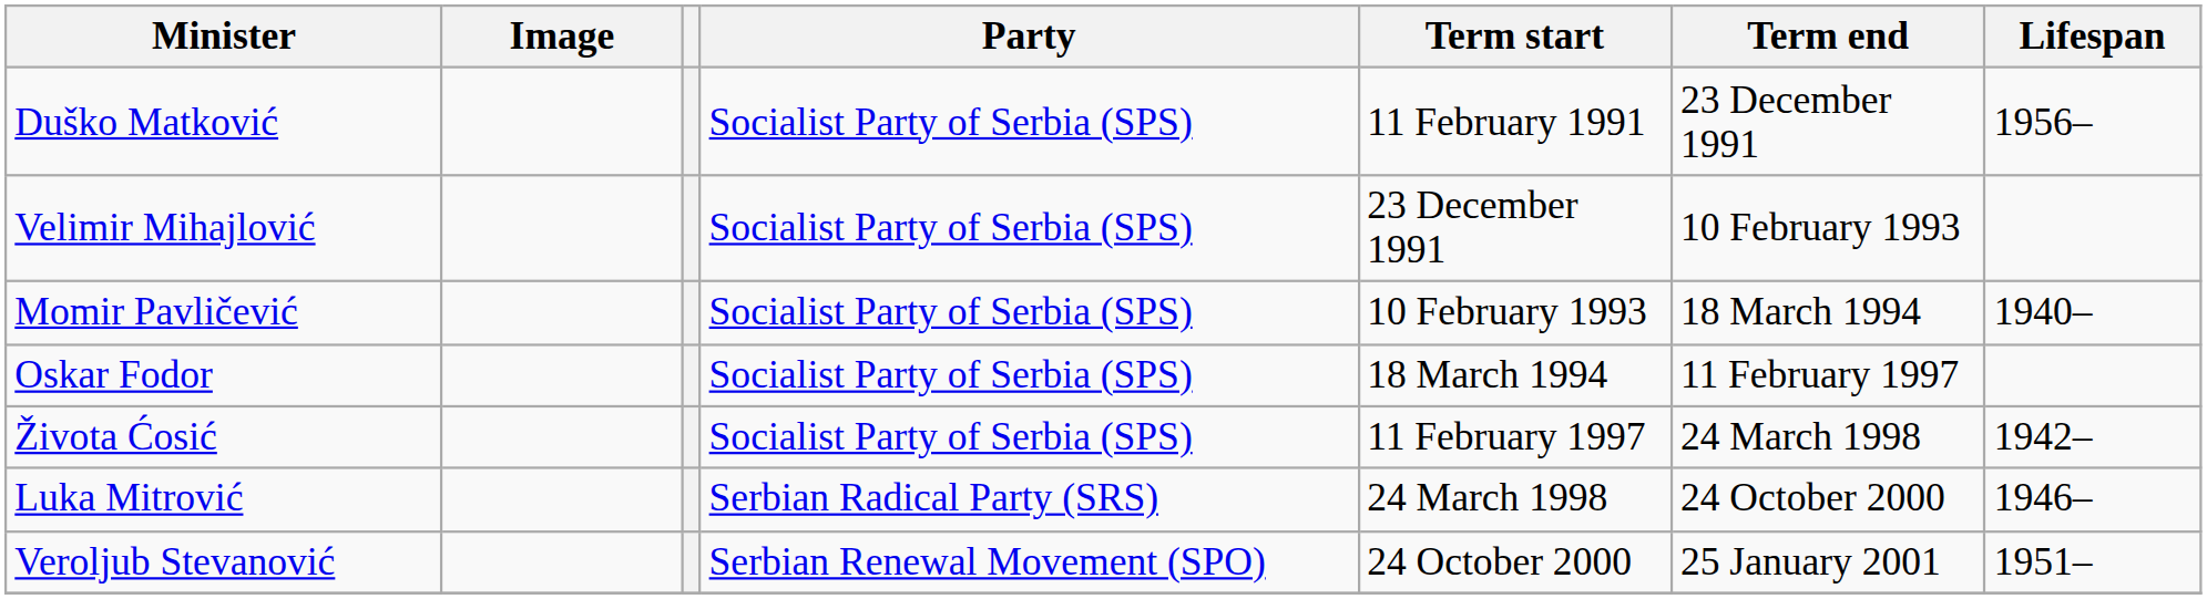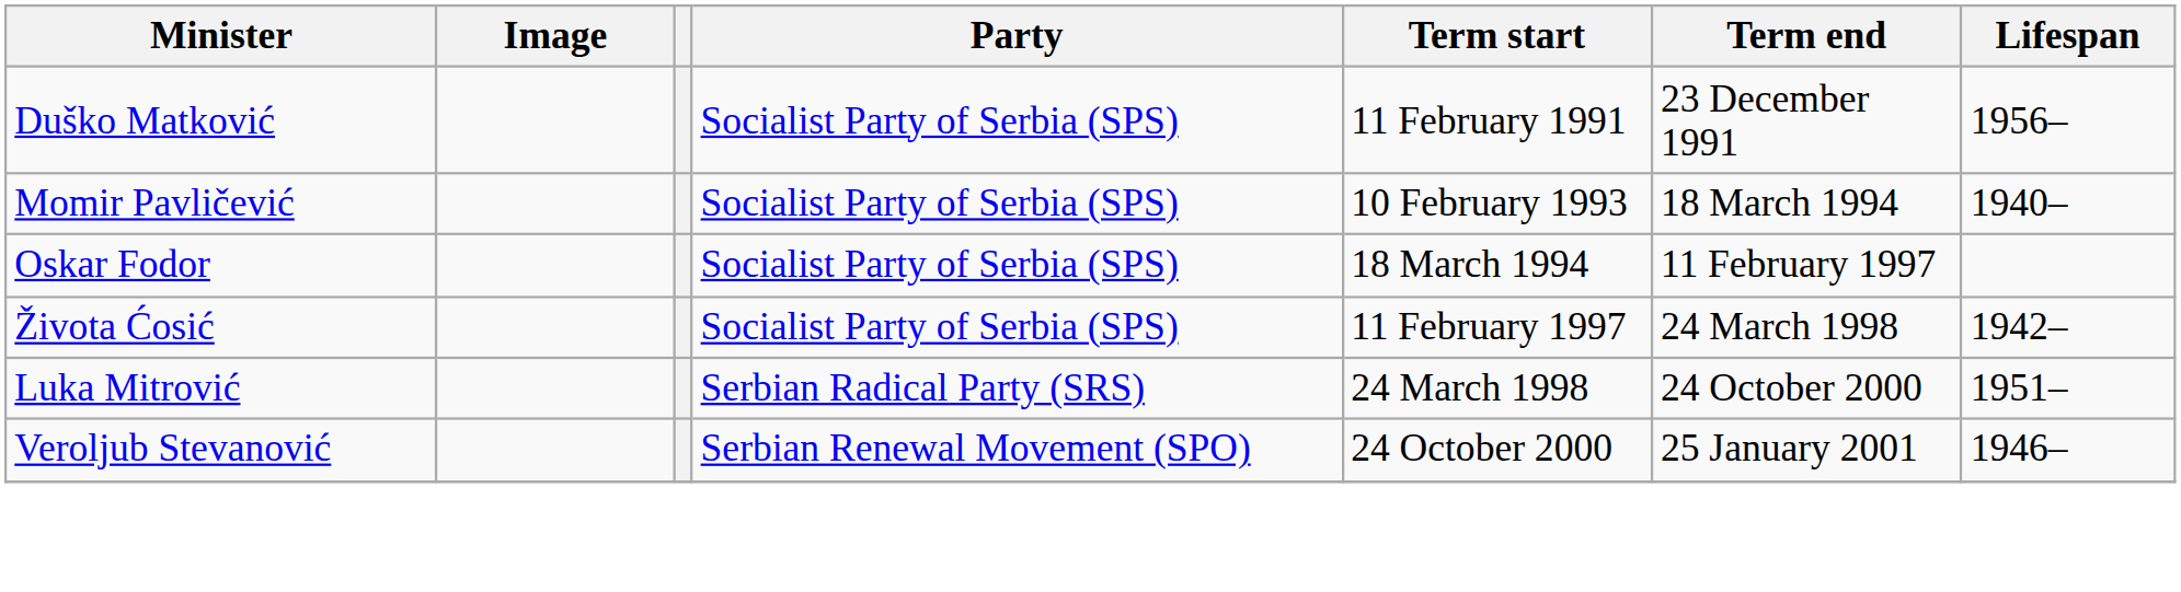- row: Velimir Mihajlović | Socialist Party of Serbia (SPS) | 23 December 1991 | 10 February 1993
Luka Mitrović | Lifespan: 1946– -> 1951–
Veroljub Stevanović | Lifespan: 1951– -> 1946–
